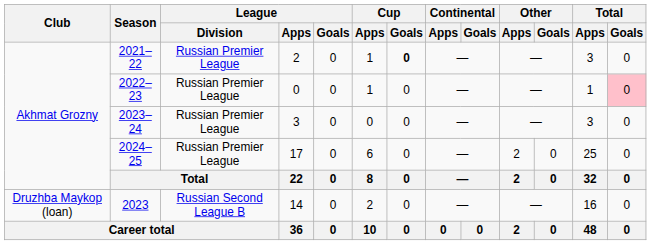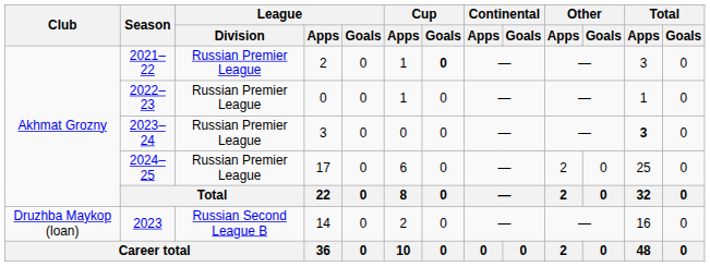2022–23 | Total / Goals: pink background -> no background
2023–24 | Total / Apps: normal -> bold
